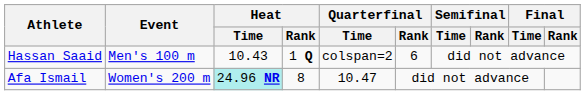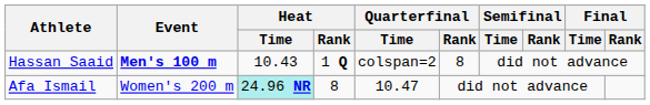Hassan Saaid | Event: normal -> bold
Hassan Saaid | Quarterfinal / Rank: 6 -> 8
